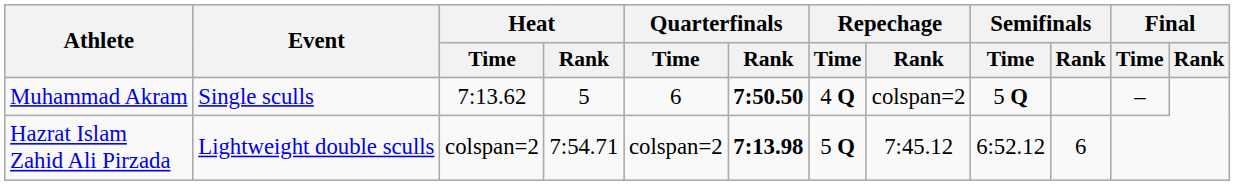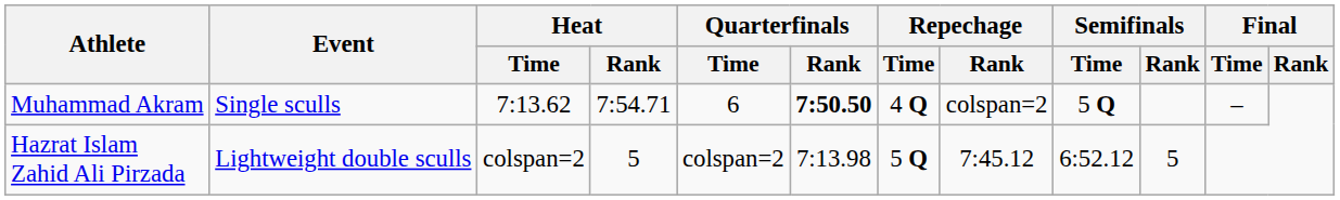Muhammad Akram | Heat / Rank: 5 -> 7:54.71
Hazrat Islam Zahid Ali Pirzada | Heat / Rank: 7:54.71 -> 5
Hazrat Islam Zahid Ali Pirzada | Quarterfinals / Rank: bold -> normal
Hazrat Islam Zahid Ali Pirzada | Semifinals / Rank: 6 -> 5
